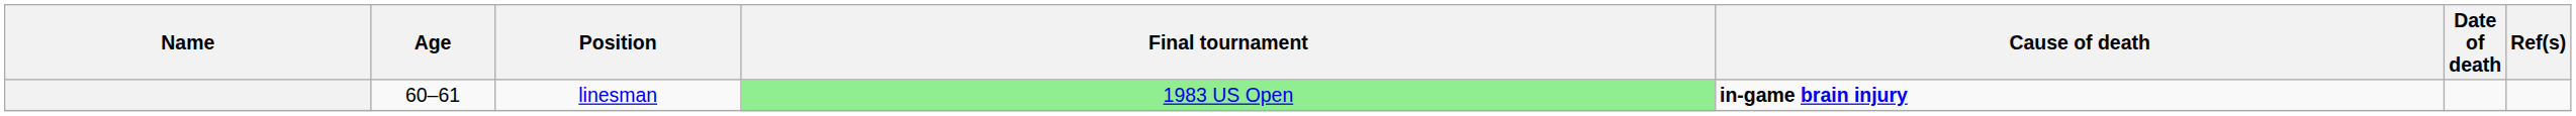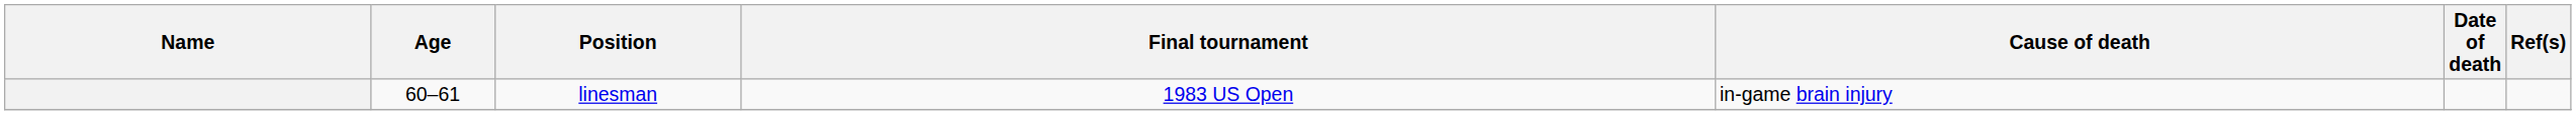linesman | Final tournament: lightgreen background -> no background
linesman | Cause of death: bold -> normal
